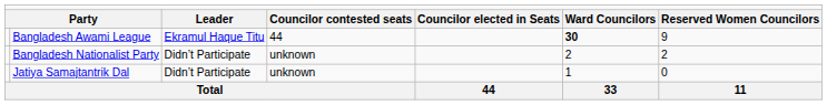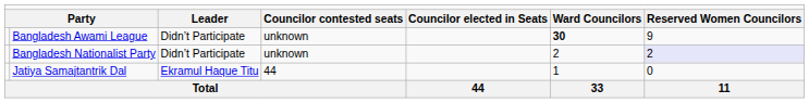Bangladesh Awami League | column 3: Ekramul Haque Titu -> Didn’t Participate
Bangladesh Awami League | column 4: 44 -> unknown
Bangladesh Nationalist Party | column 7: no background -> lavender background
Jatiya Samajtantrik Dal | column 3: Didn’t Participate -> Ekramul Haque Titu
Jatiya Samajtantrik Dal | column 4: unknown -> 44
